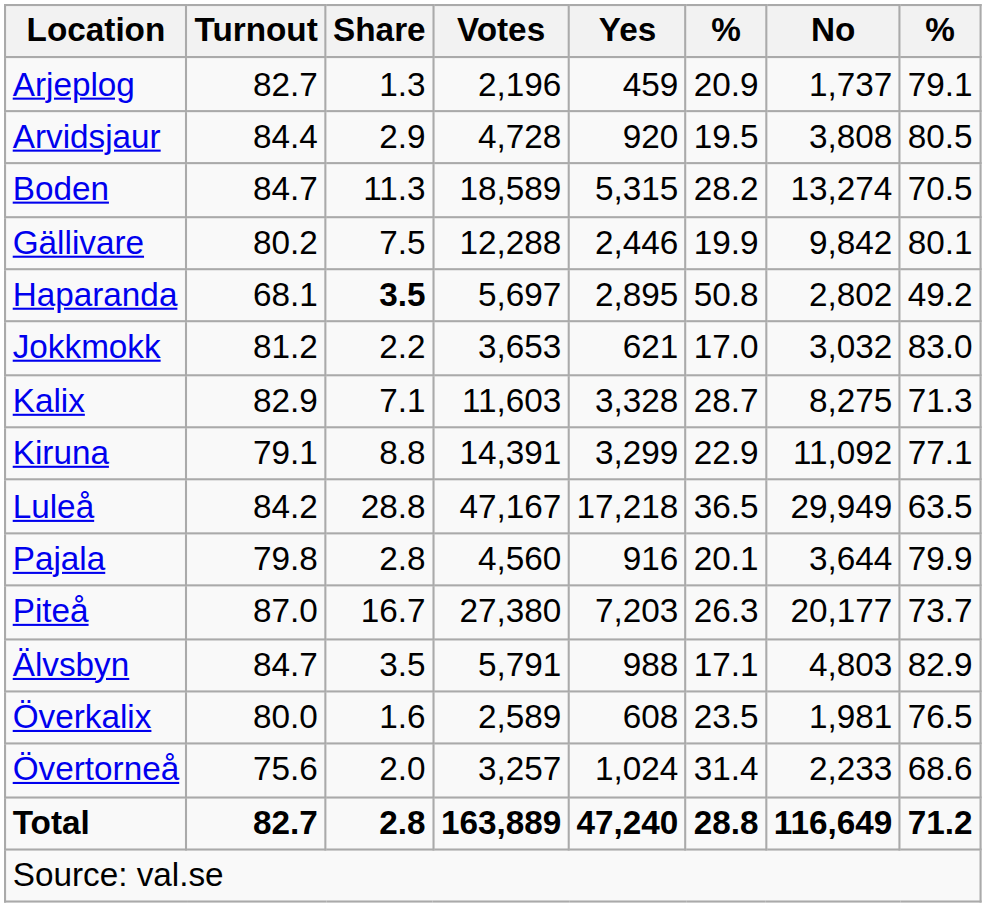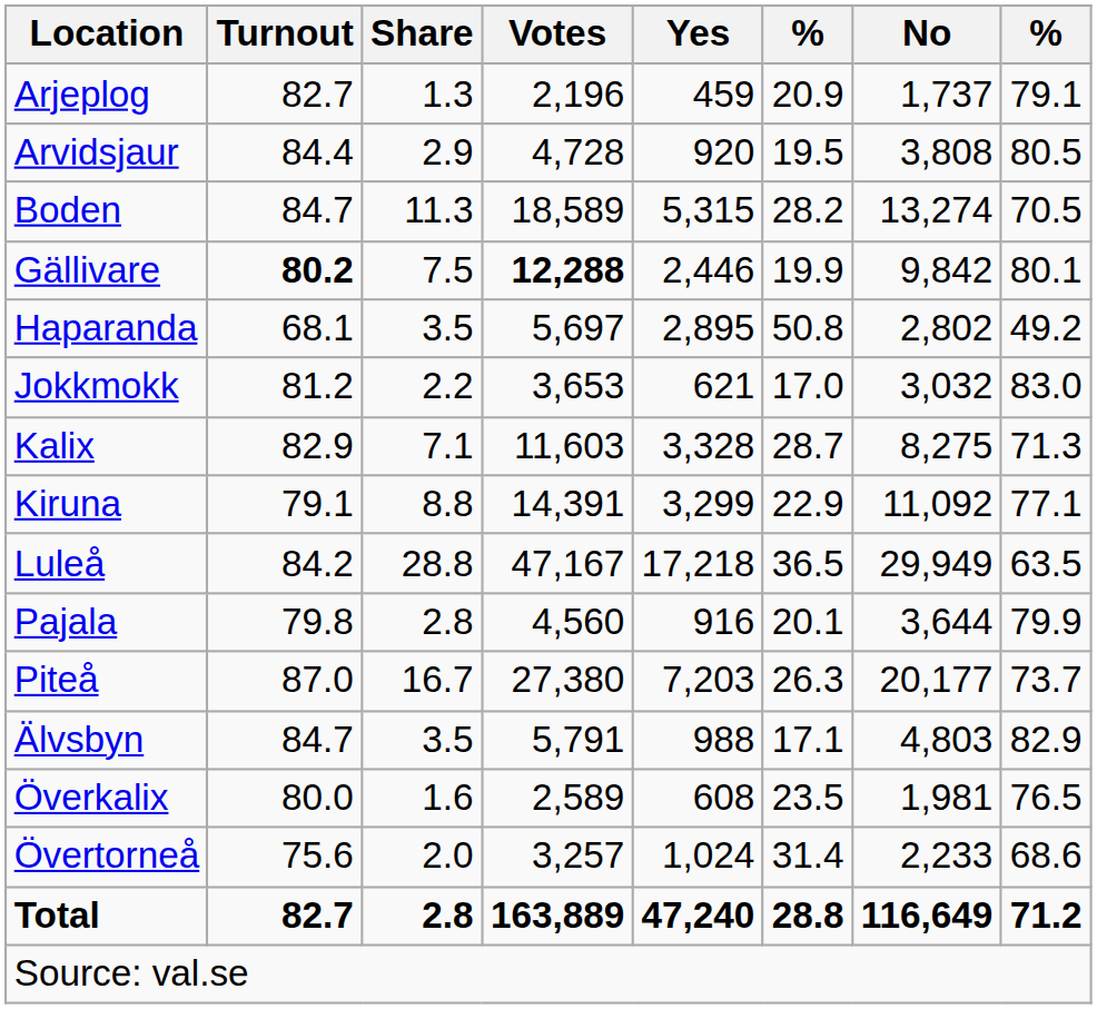Gällivare | Turnout: normal -> bold
Gällivare | Votes: normal -> bold
Haparanda | Share: bold -> normal
